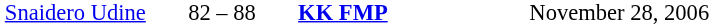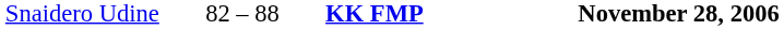Snaidero Udine | column 4: normal -> bold
